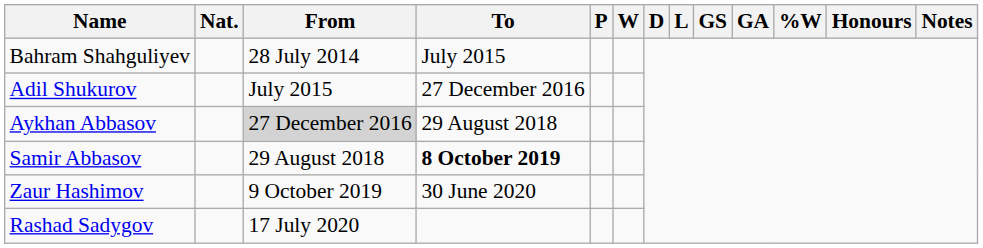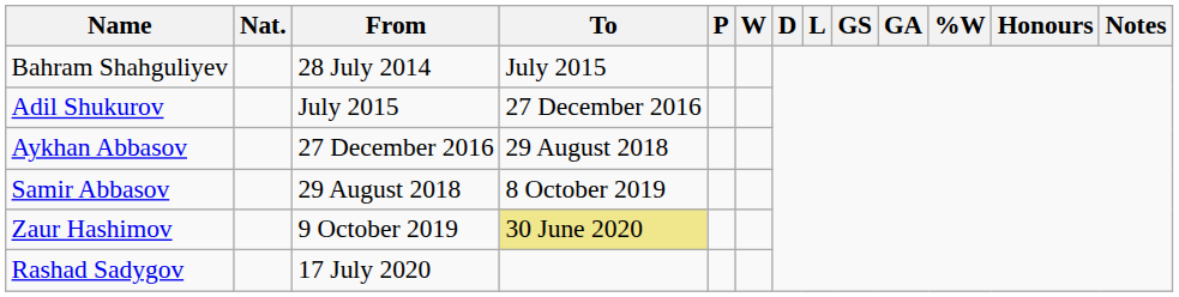Aykhan Abbasov | From: lightgrey background -> no background
Samir Abbasov | To: bold -> normal
Zaur Hashimov | To: no background -> khaki background
